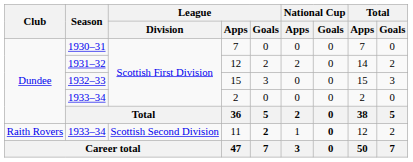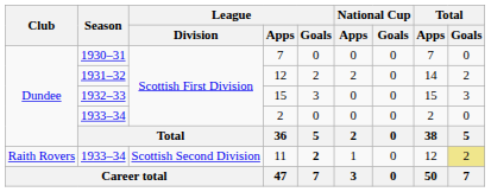11 | National Cup / Goals: bold -> normal
11 | Total / Goals: no background -> khaki background
